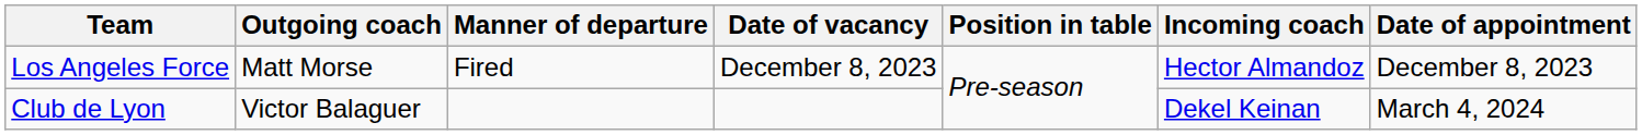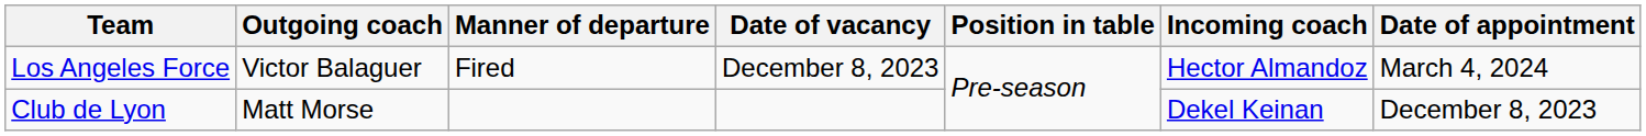Los Angeles Force | Outgoing coach: Matt Morse -> Victor Balaguer
Los Angeles Force | Date of appointment: December 8, 2023 -> March 4, 2024
Club de Lyon | Outgoing coach: Victor Balaguer -> Matt Morse
Club de Lyon | Date of appointment: March 4, 2024 -> December 8, 2023
